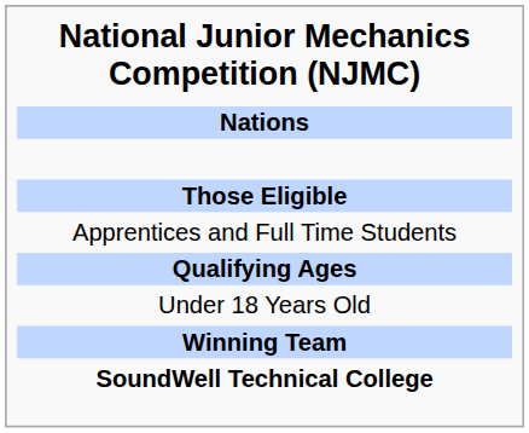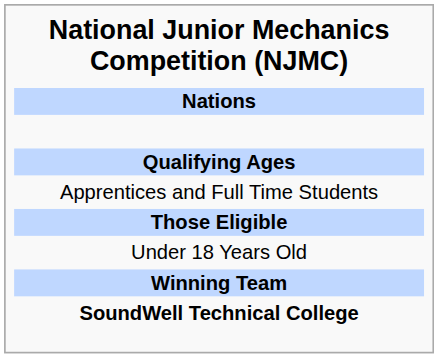row 3 | column 1: Those Eligible -> Qualifying Ages
row 5 | column 1: Qualifying Ages -> Those Eligible
